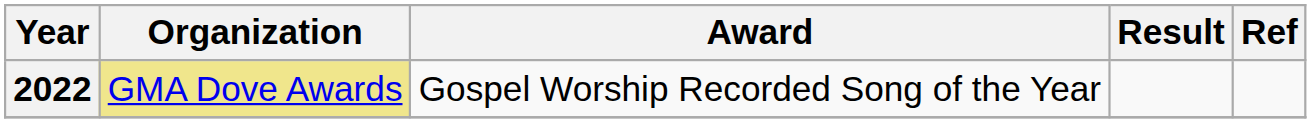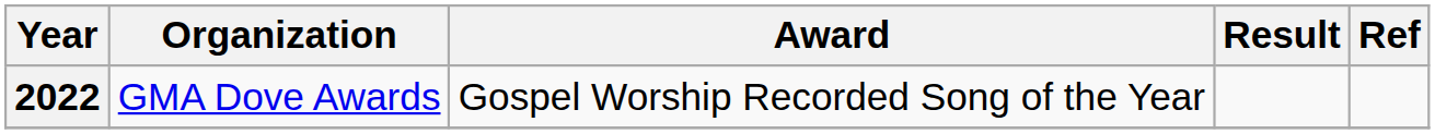2022 | Organization: khaki background -> no background
